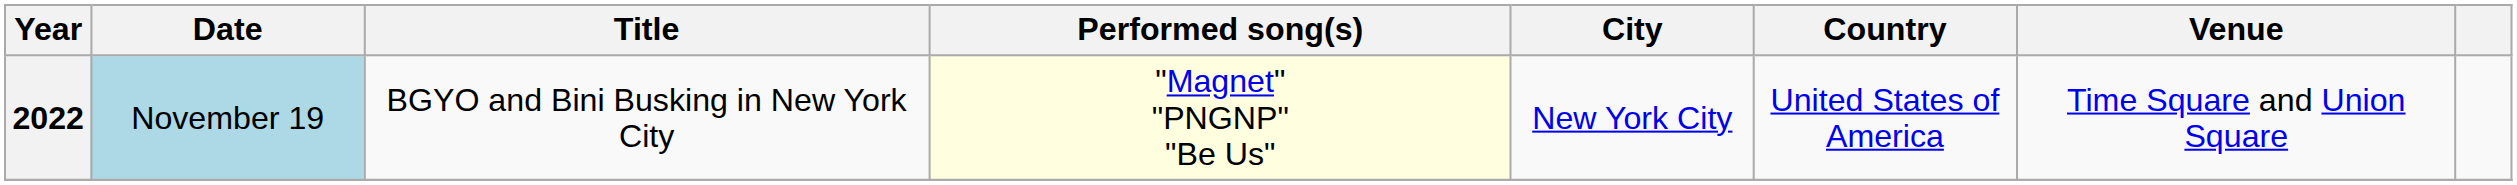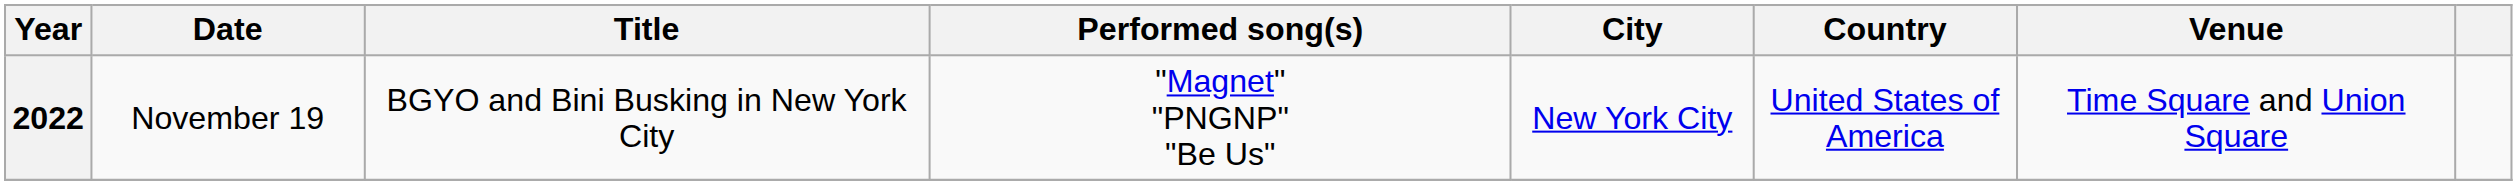2022 | Date: lightblue background -> no background
2022 | Performed song(s): lightyellow background -> no background
